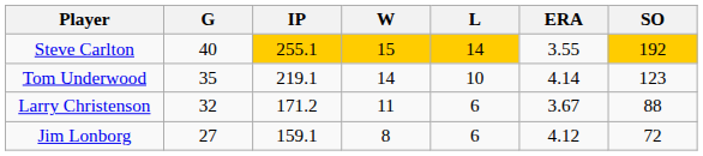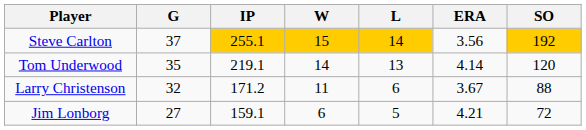Steve Carlton | G: 40 -> 37
Steve Carlton | ERA: 3.55 -> 3.56
Tom Underwood | L: 10 -> 13
Tom Underwood | SO: 123 -> 120
Jim Lonborg | W: 8 -> 6
Jim Lonborg | L: 6 -> 5
Jim Lonborg | ERA: 4.12 -> 4.21
